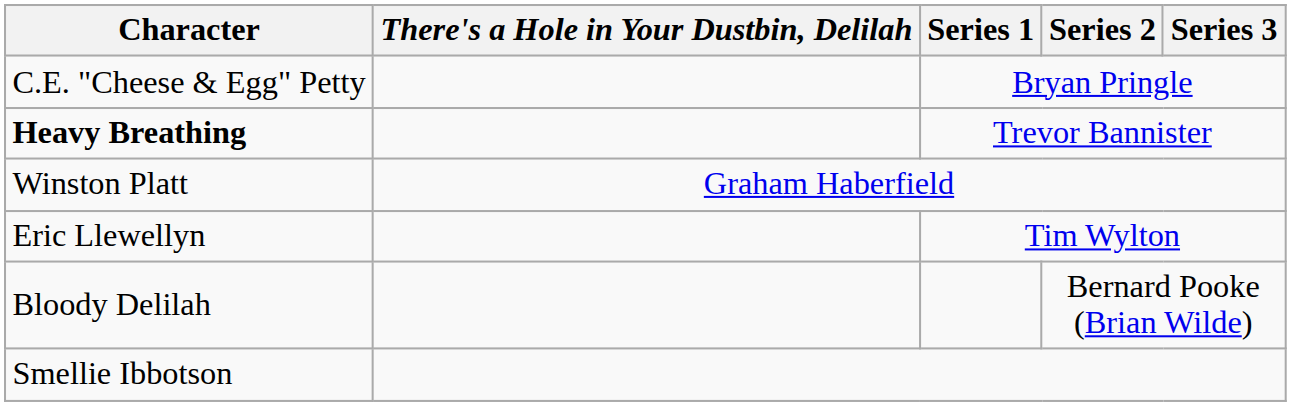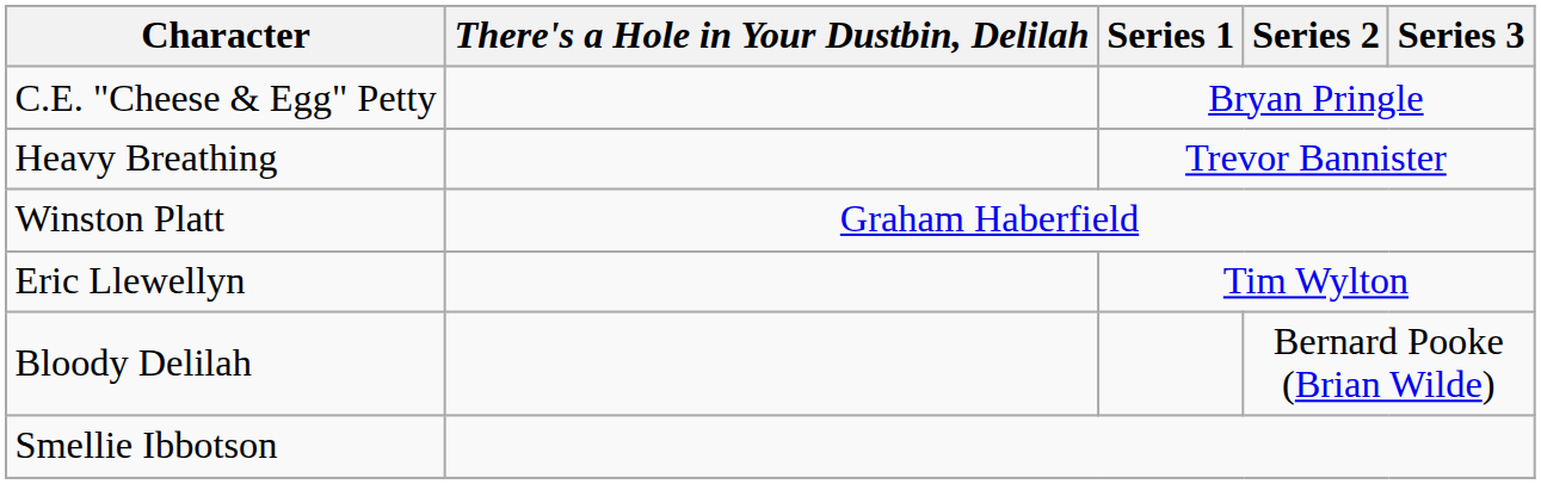Heavy Breathing | Character: bold -> normal
